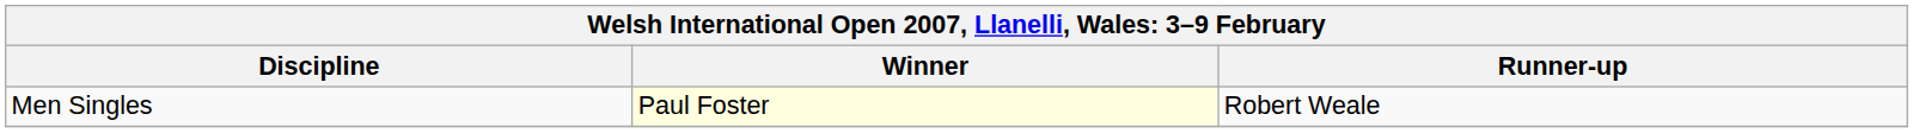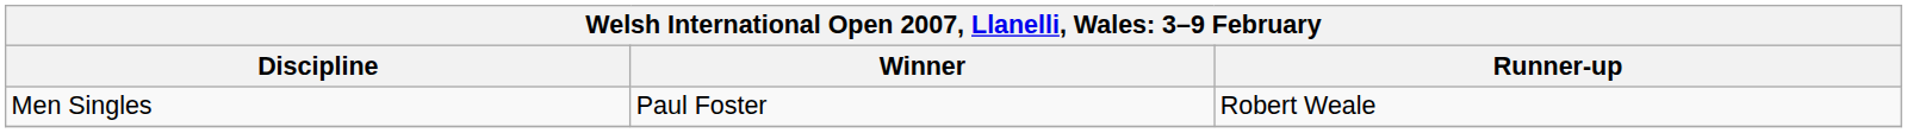Men Singles | Winner: lightyellow background -> no background
